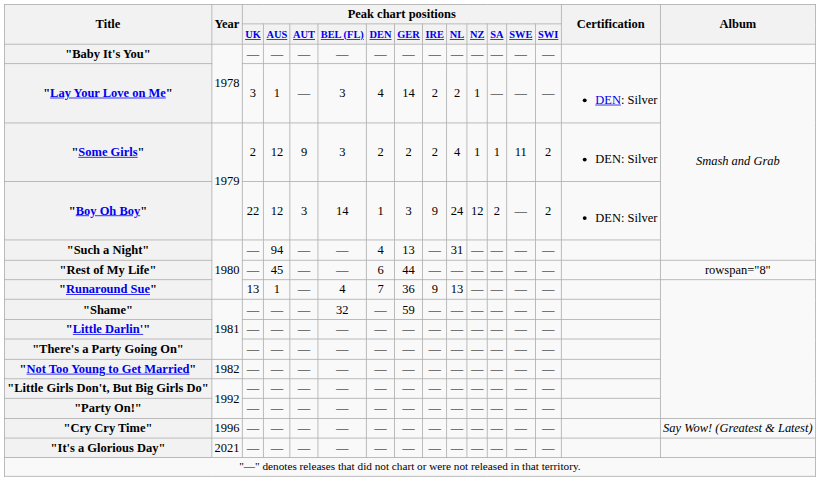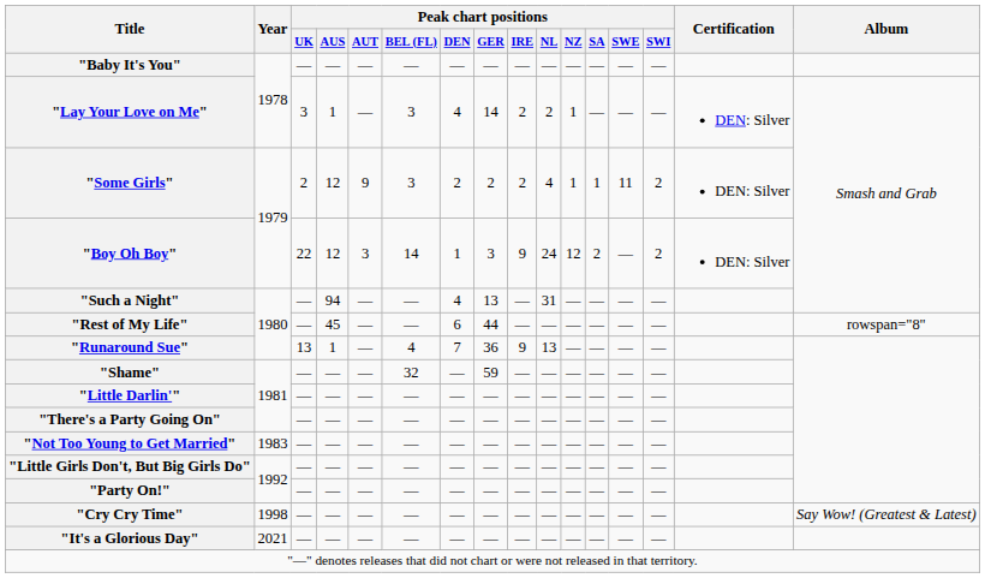"Not Too Young to Get Married" | Year: 1982 -> 1983
"Cry Cry Time" | Year: 1996 -> 1998
